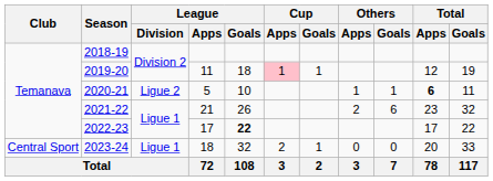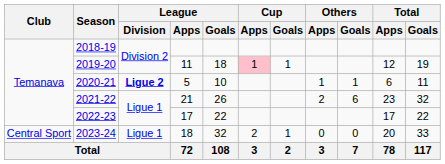2020-21 | League / Division: normal -> bold
2020-21 | Total / Apps: bold -> normal
2022-23 | League / Goals: bold -> normal
